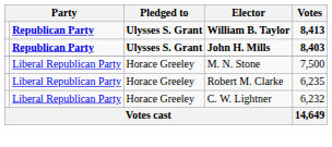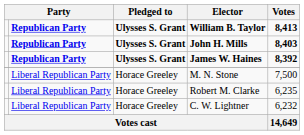+ row: Republican Party | Ulysses S. Grant | James W. Haines | 8,392
